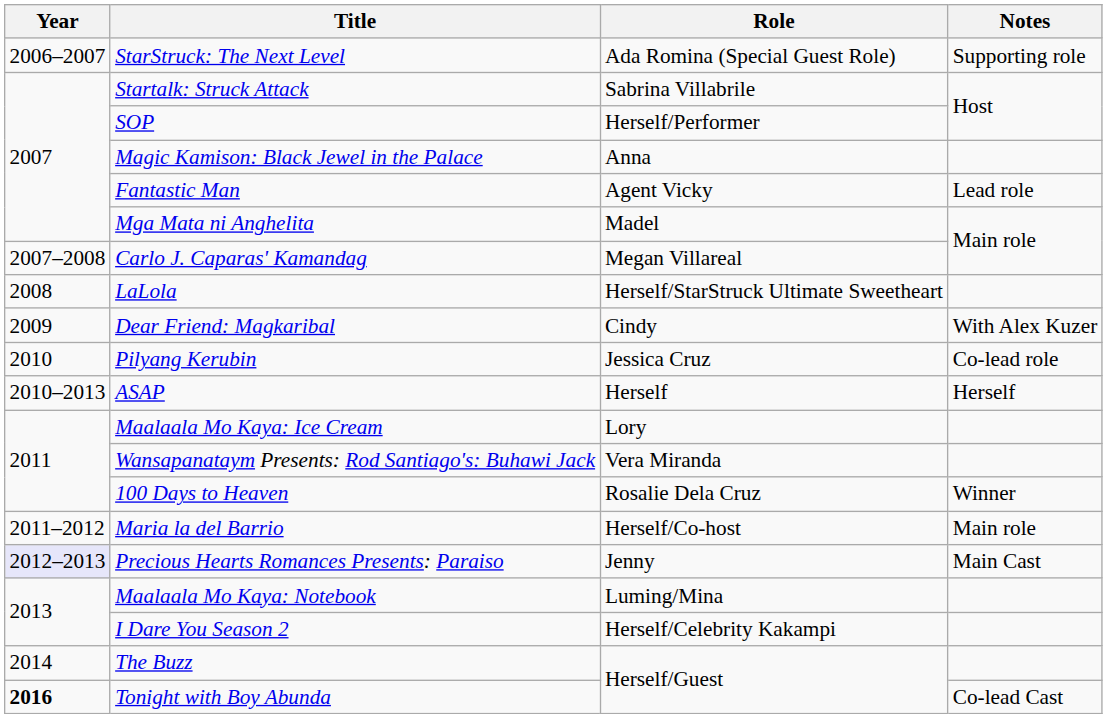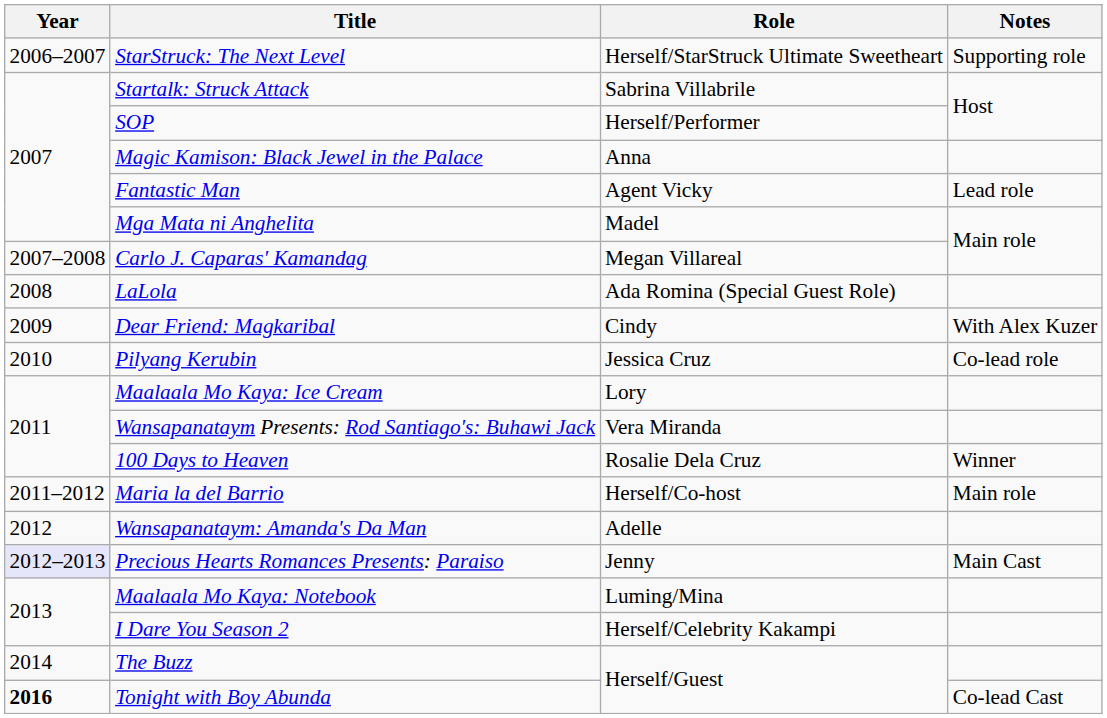StarStruck: The Next Level | Role: Ada Romina (Special Guest Role) -> Herself/StarStruck Ultimate Sweetheart
LaLola | Role: Herself/StarStruck Ultimate Sweetheart -> Ada Romina (Special Guest Role)
- row: 2010–2013 | ASAP | Herself | Herself
+ row: 2012 | Wansapanataym: Amanda's Da Man | Adelle
